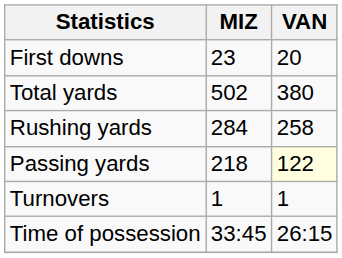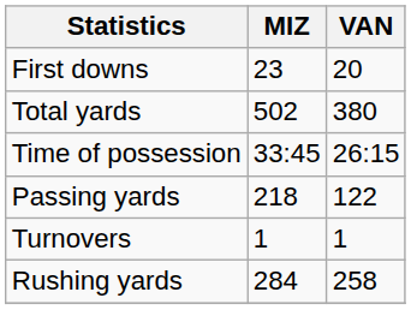rows swapped: Rushing yards <-> Time of possession
Passing yards | VAN: lightyellow background -> no background
